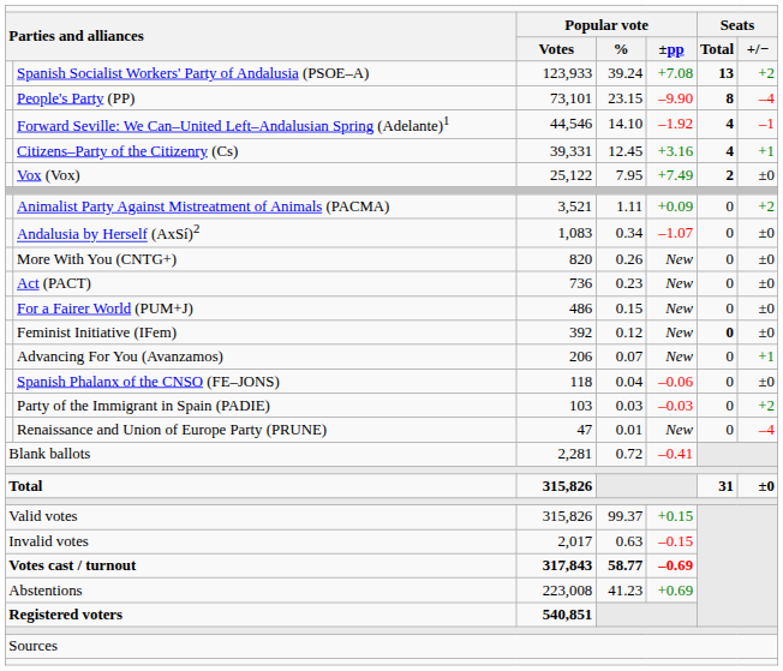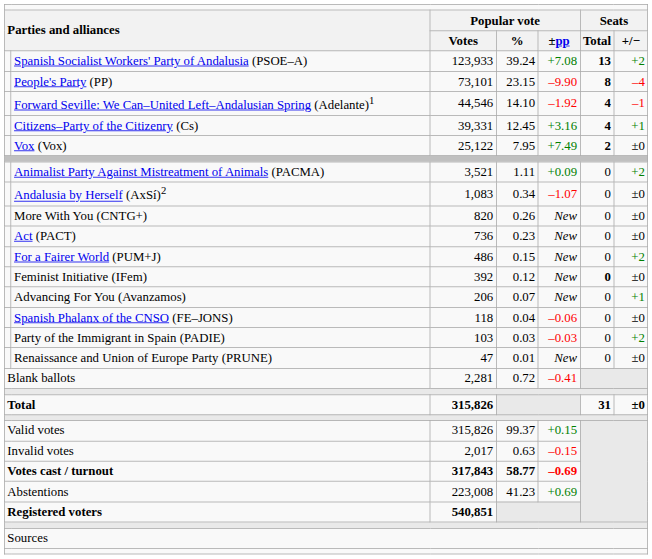For a Fairer World (PUM+J) | column 7: ±0 -> +2
Renaissance and Union of Europe Party (PRUNE) | column 7: –4 -> ±0
